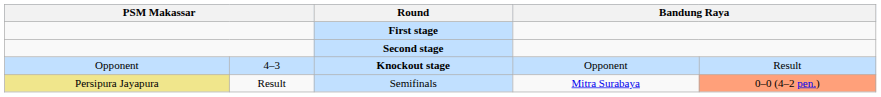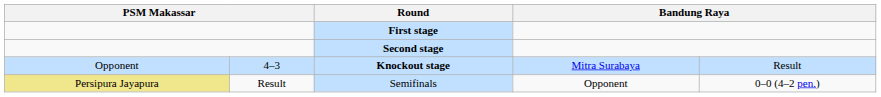Knockout stage | column 4: Opponent -> Mitra Surabaya
Semifinals | column 4: Mitra Surabaya -> Opponent
Semifinals | column 5: lightsalmon background -> no background
